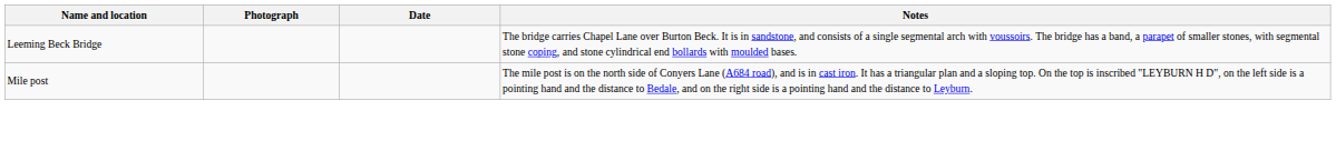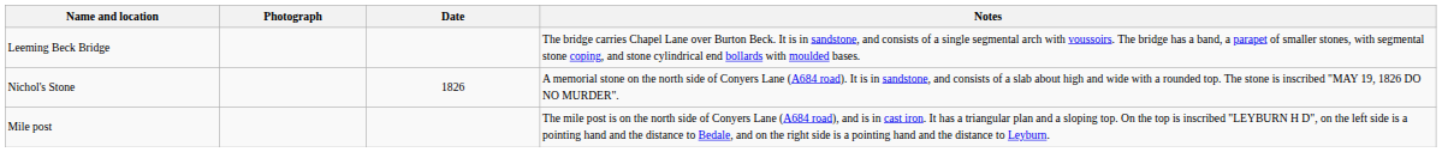+ row: Nichol's Stone | 1826 | A memorial stone on the north side of Conyers Lane (A684 road). It is in sandstone, and consists of a slab about high and wide with a rounded top. The stone is inscribed "MAY 19, 1826 DO NO MURDER".
